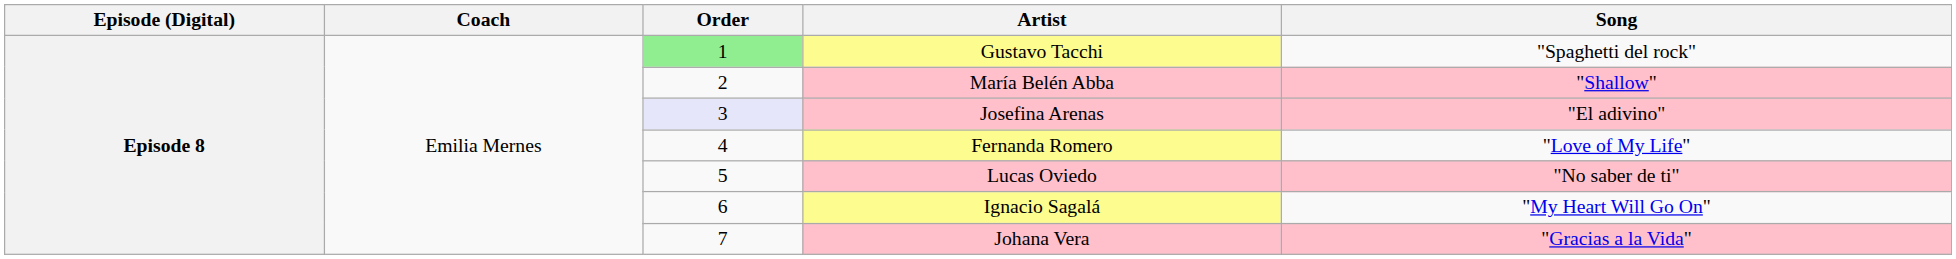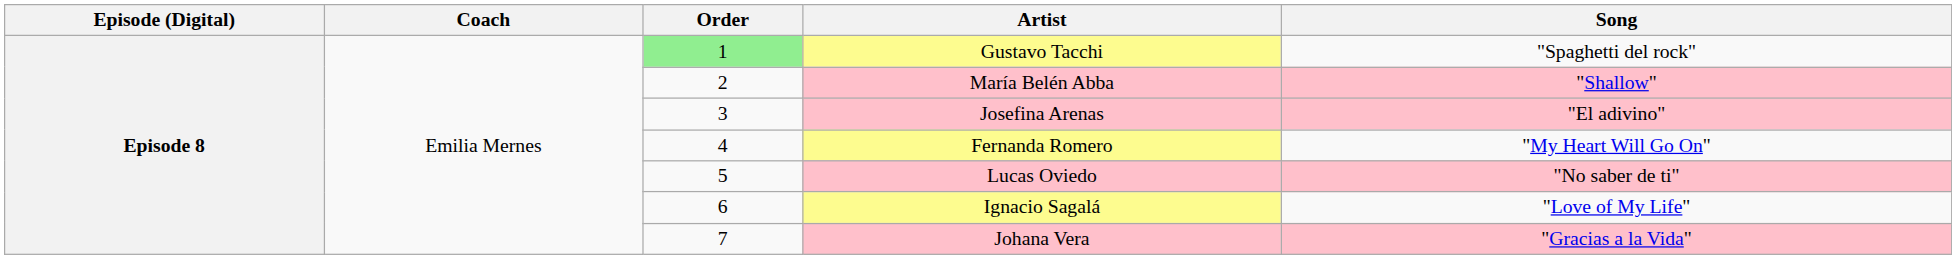Josefina Arenas | Order: lavender background -> no background
Fernanda Romero | Song: "Love of My Life" -> "My Heart Will Go On"
Ignacio Sagalá | Song: "My Heart Will Go On" -> "Love of My Life"
